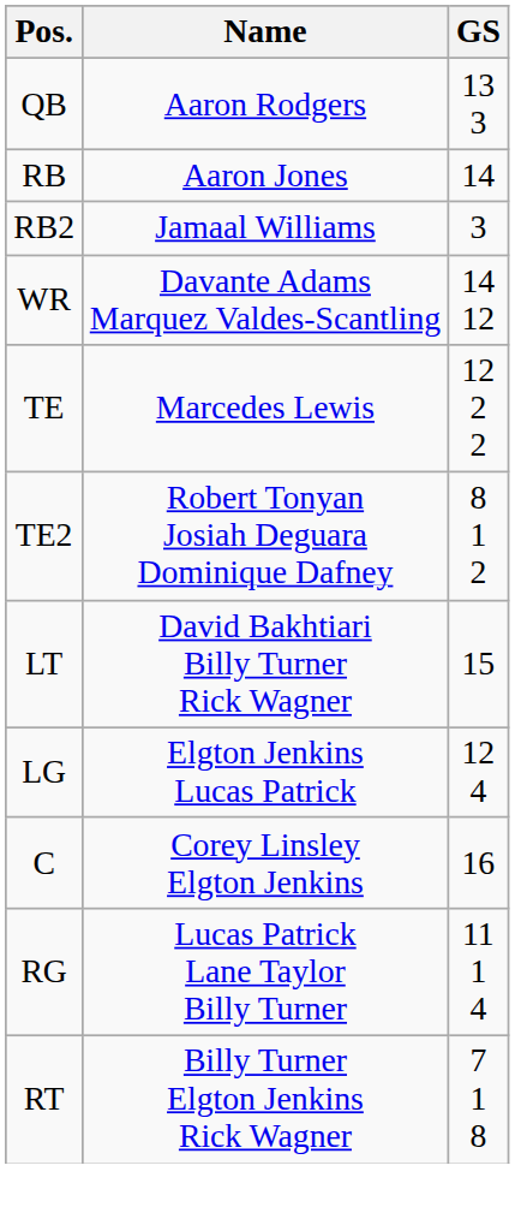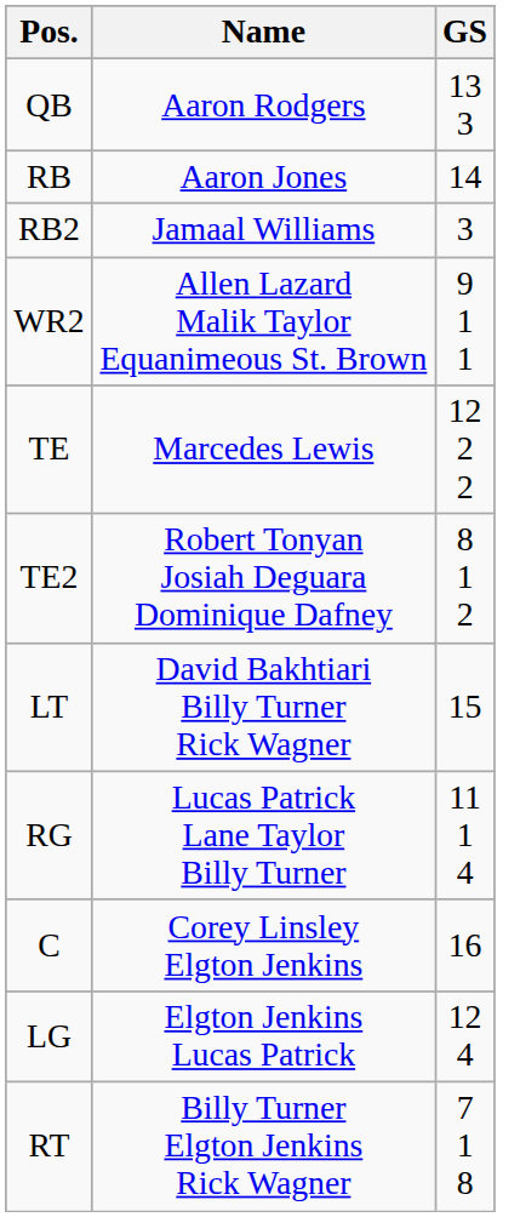- row: WR | Davante Adams Marquez Valdes-Scantling | 14 12
+ row: WR2 | Allen Lazard Malik Taylor Equanimeous St. Brown | 9 1 1
rows swapped: LG <-> RG
